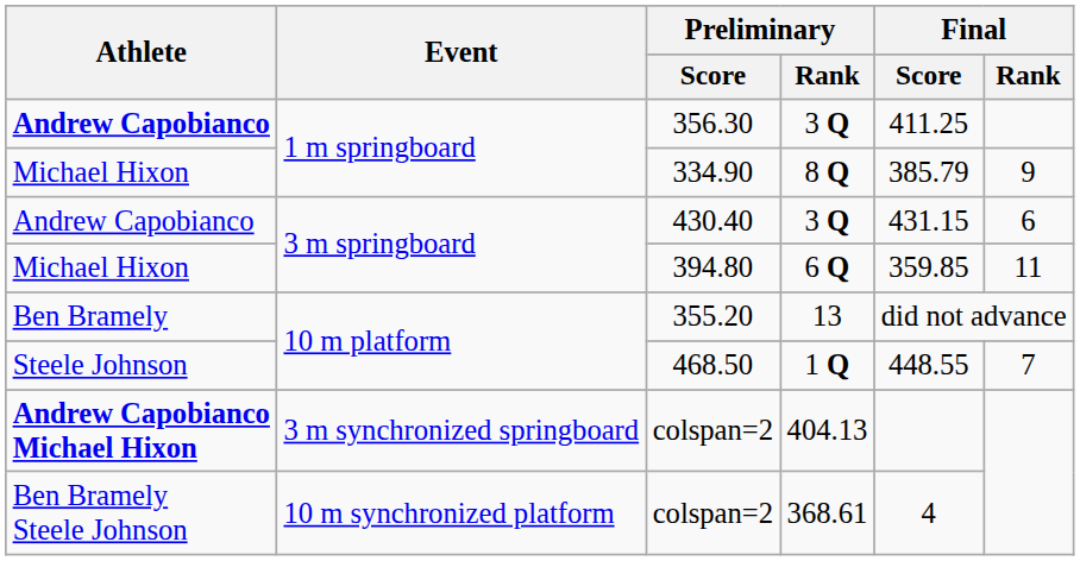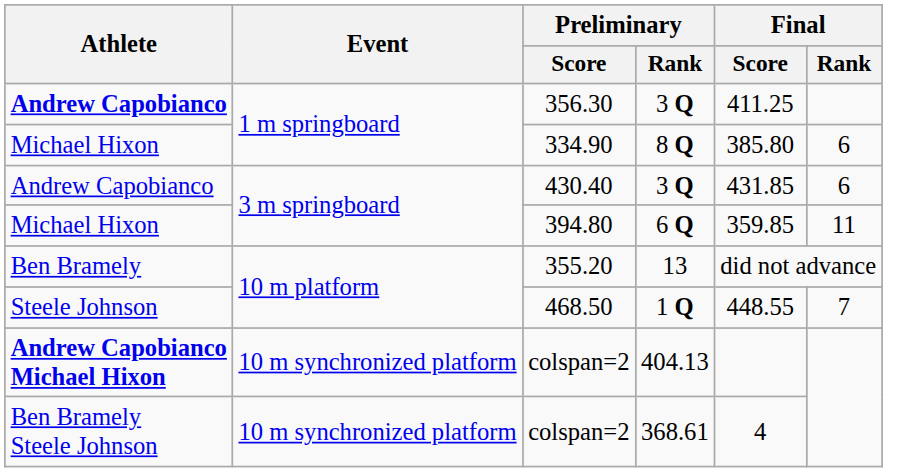334.90 | Final / Score: 385.79 -> 385.80
334.90 | Final / Rank: 9 -> 6
430.40 | Final / Score: 431.15 -> 431.85
colspan=2 / 404.13 | Event: 3 m synchronized springboard -> 10 m synchronized platform
